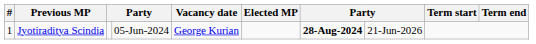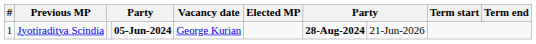Jyotiraditya Scindia | column 4: normal -> bold
